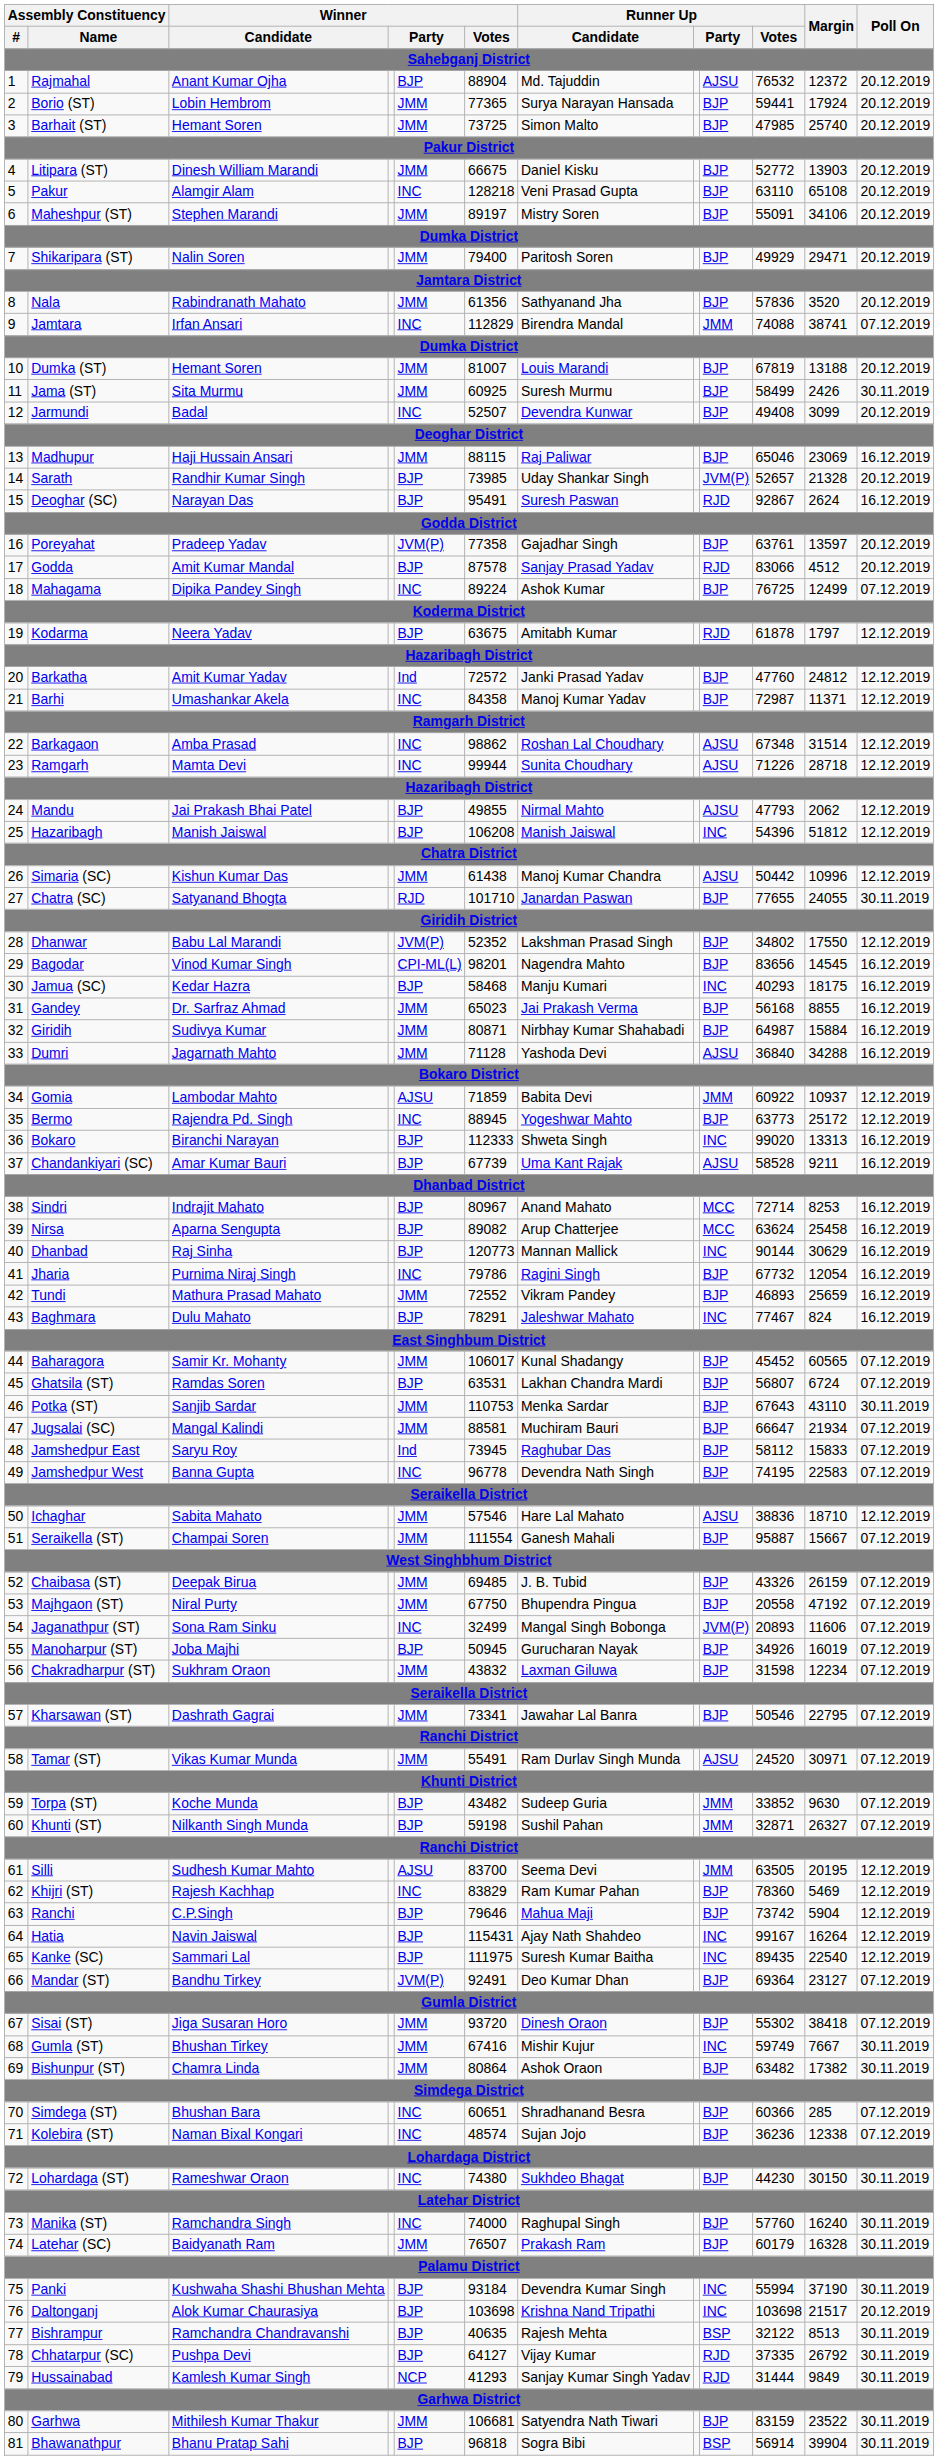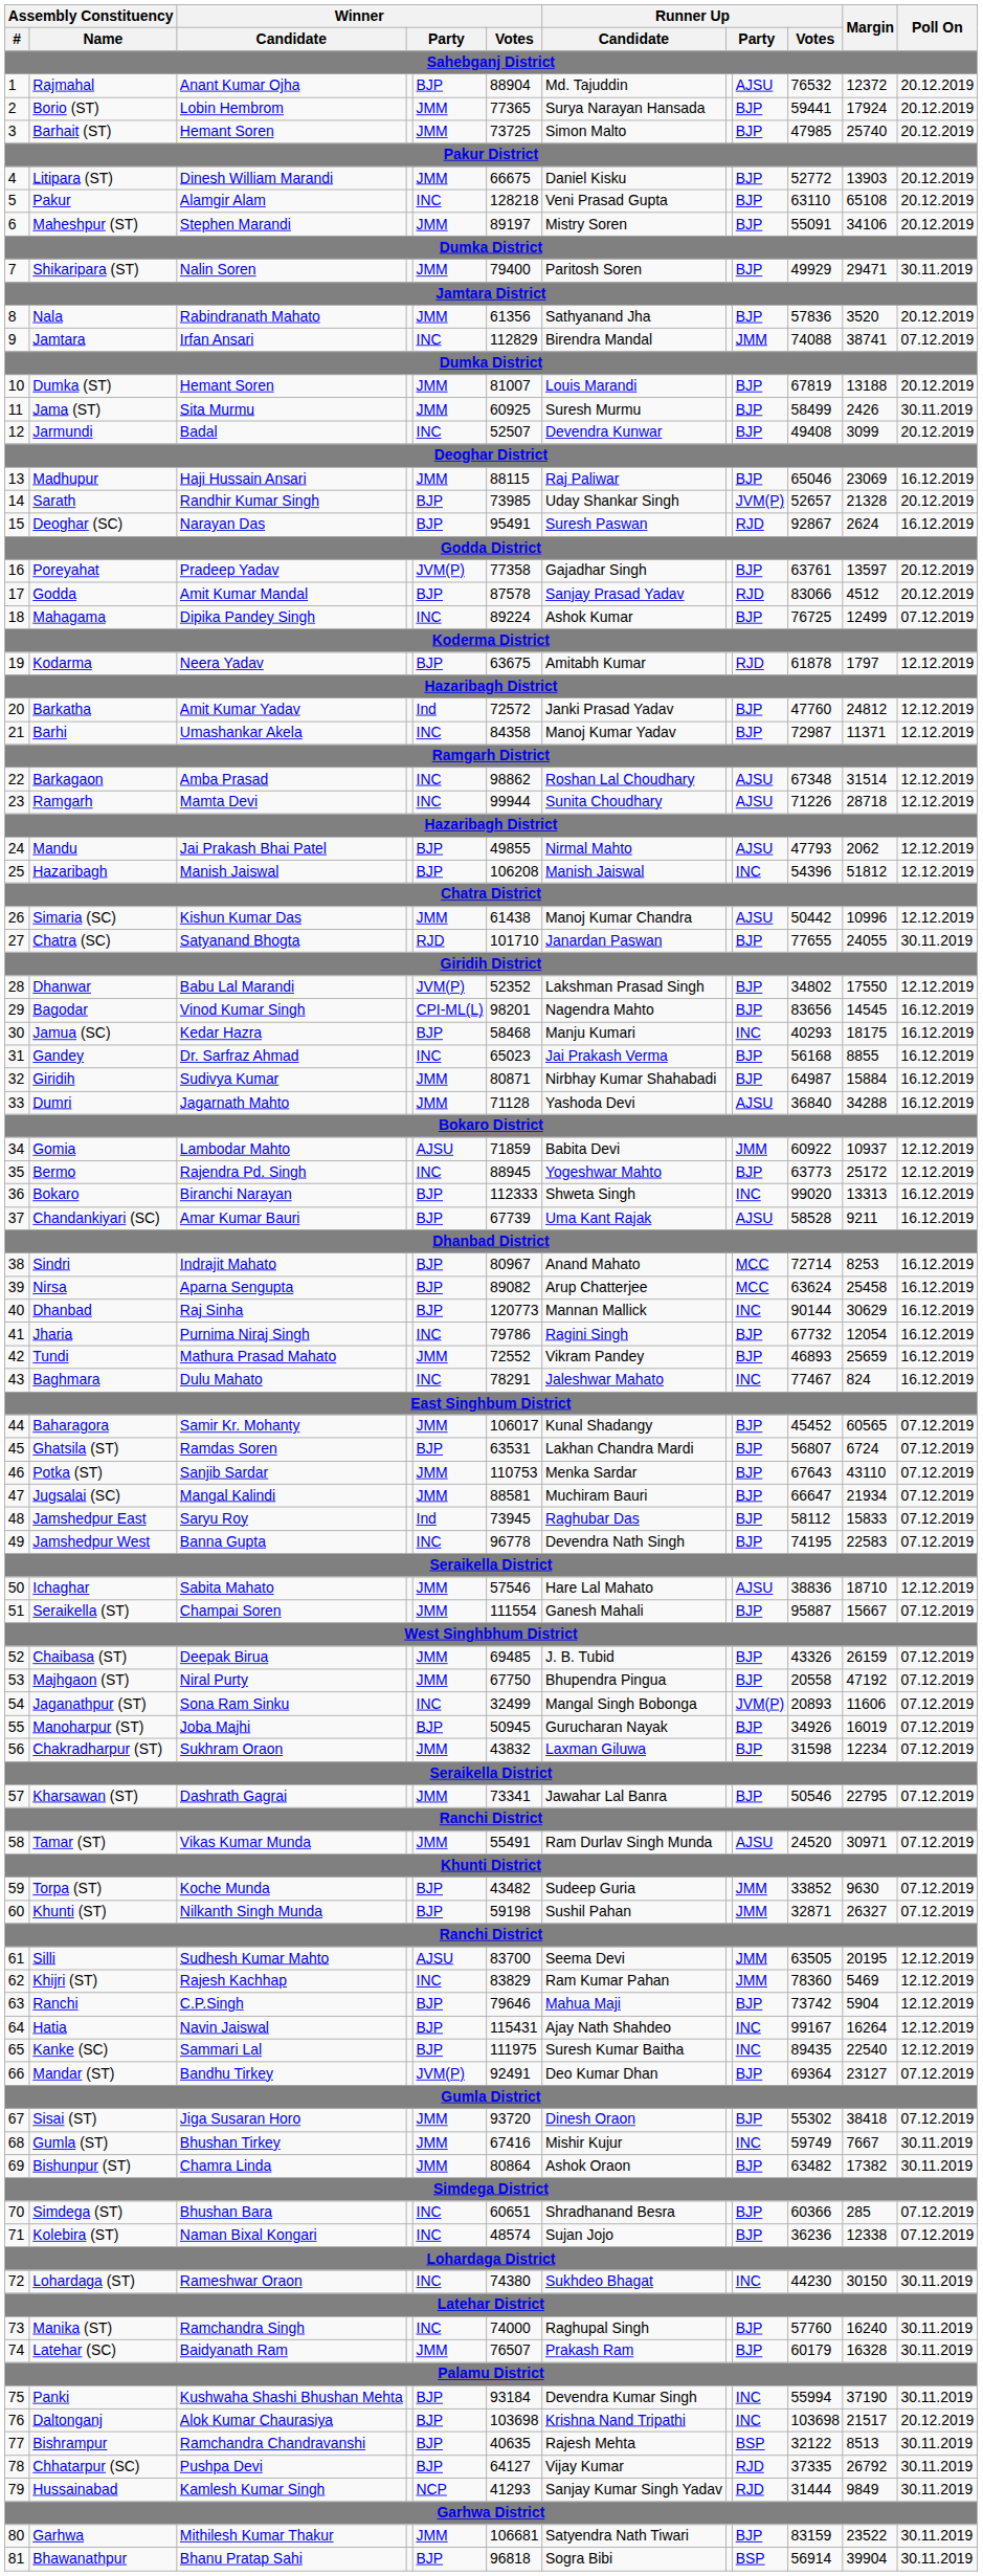Shikaripara (ST) | Poll On: 20.12.2019 -> 30.11.2019
Gandey | column 5: JMM -> INC
Baghmara | column 5: BJP -> INC
Potka (ST) | Poll On: 30.11.2019 -> 07.12.2019
Khijri (ST) | column 9: BJP -> JMM
Lohardaga (ST) | column 9: BJP -> INC
